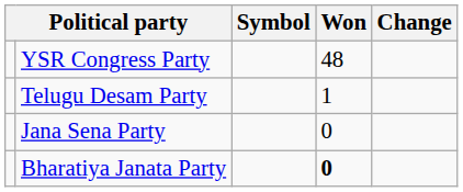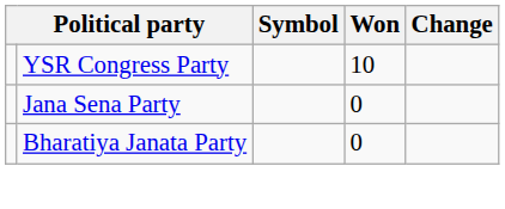YSR Congress Party | Won: 48 -> 10
- row: Telugu Desam Party | 1
Bharatiya Janata Party | Won: bold -> normal
